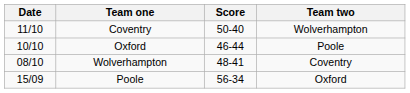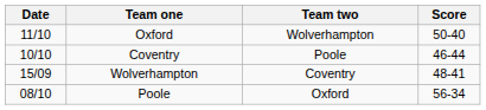columns swapped: Score <-> Team two
row 2 | Team one: Coventry -> Oxford
row 3 | Team one: Oxford -> Coventry
row 4 | Date: 08/10 -> 15/09
row 5 | Date: 15/09 -> 08/10
